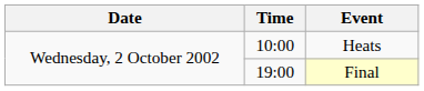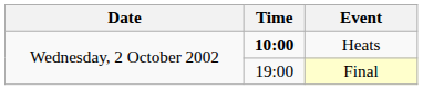Heats | Time: normal -> bold
